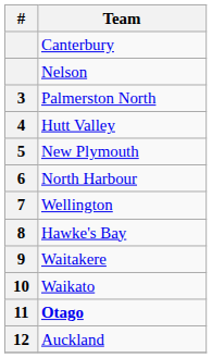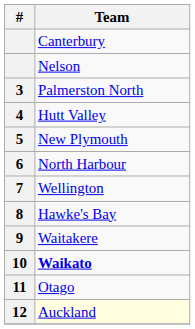Waikato | Team: normal -> bold
Otago | Team: bold -> normal
Auckland | Team: no background -> lightyellow background
